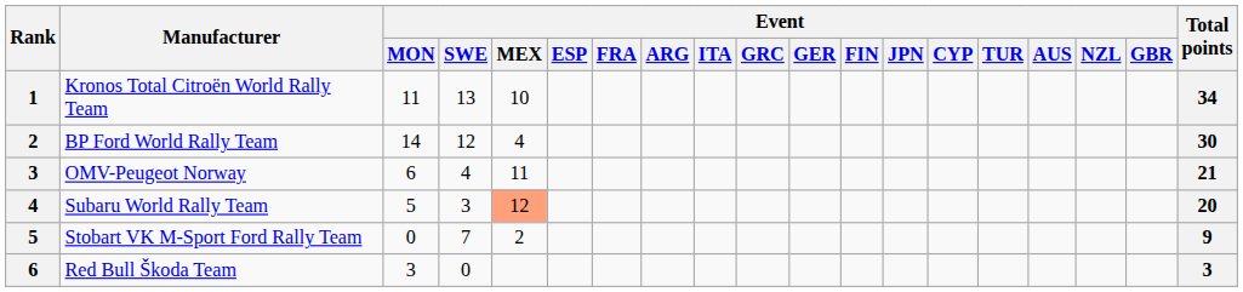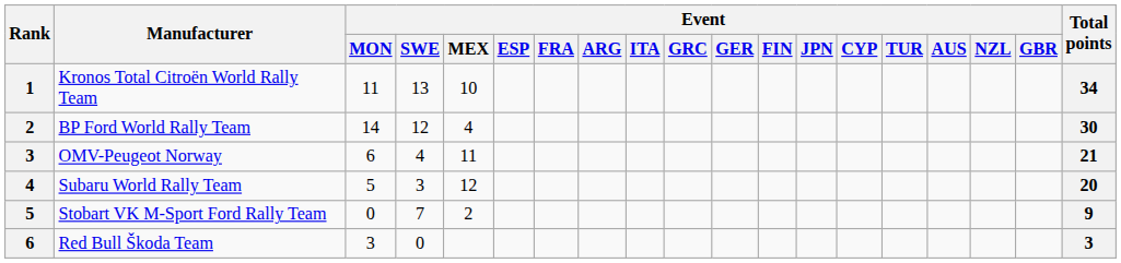Subaru World Rally Team | Event / MEX: lightsalmon background -> no background
